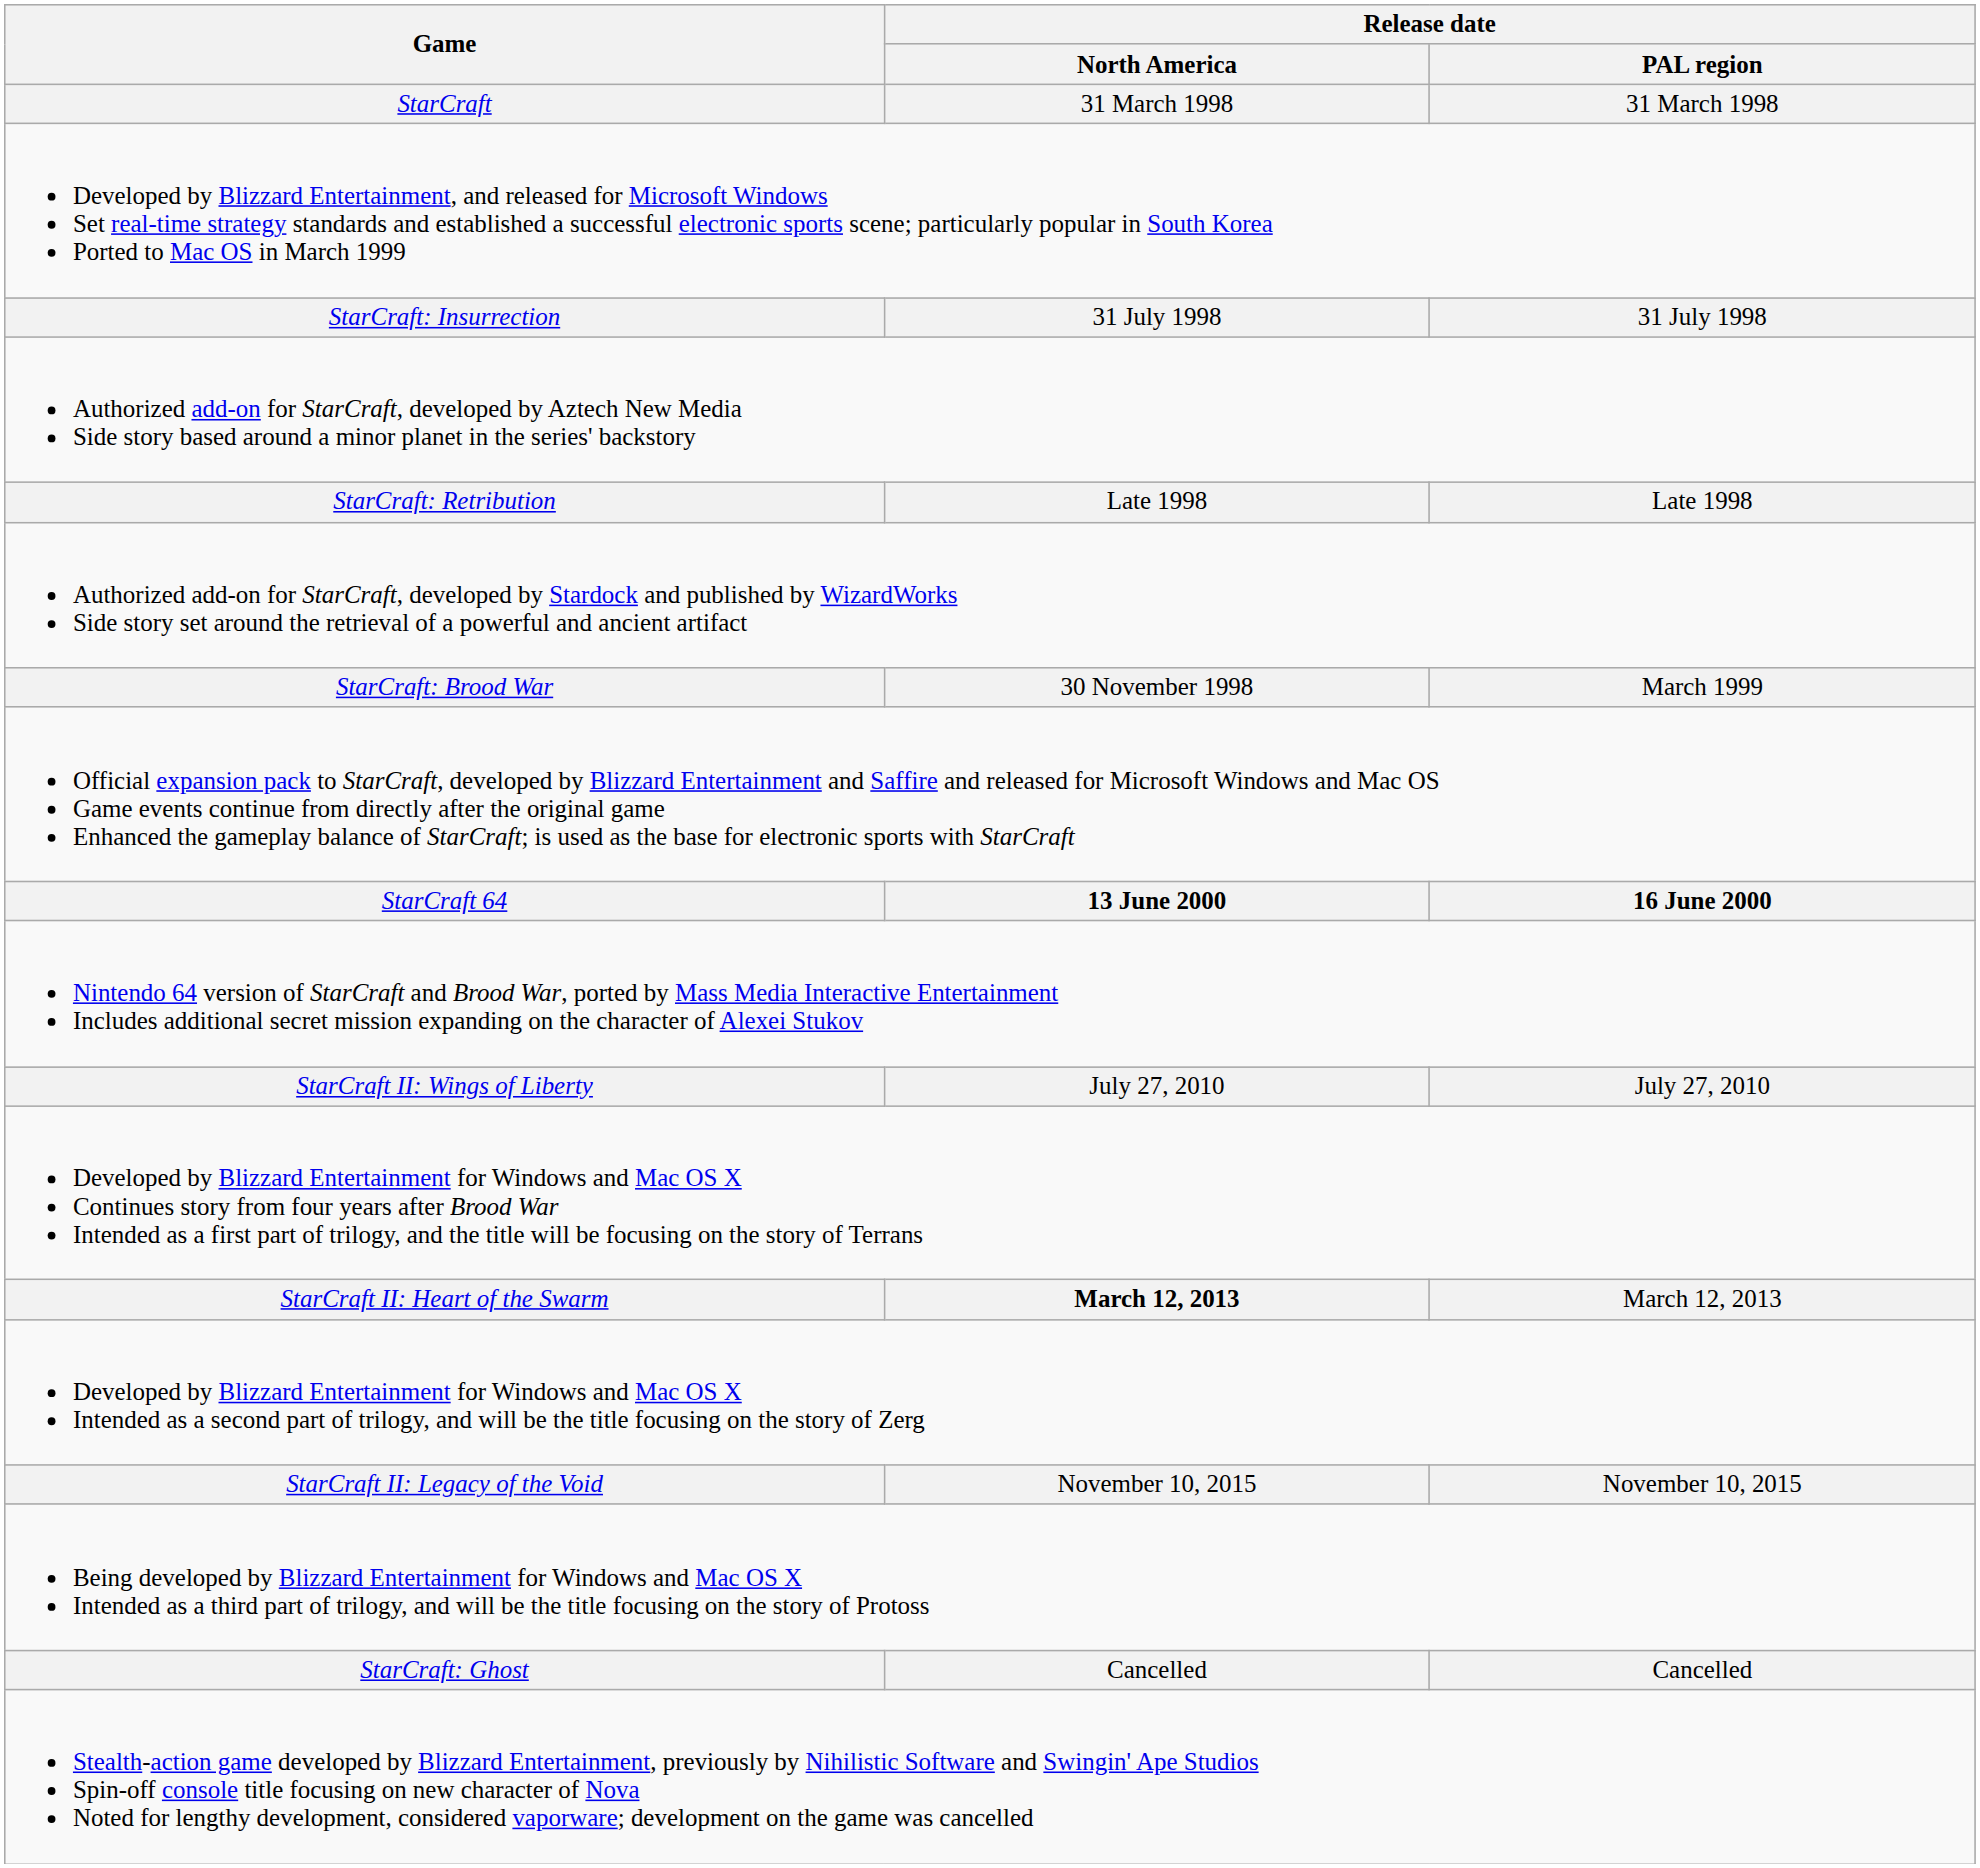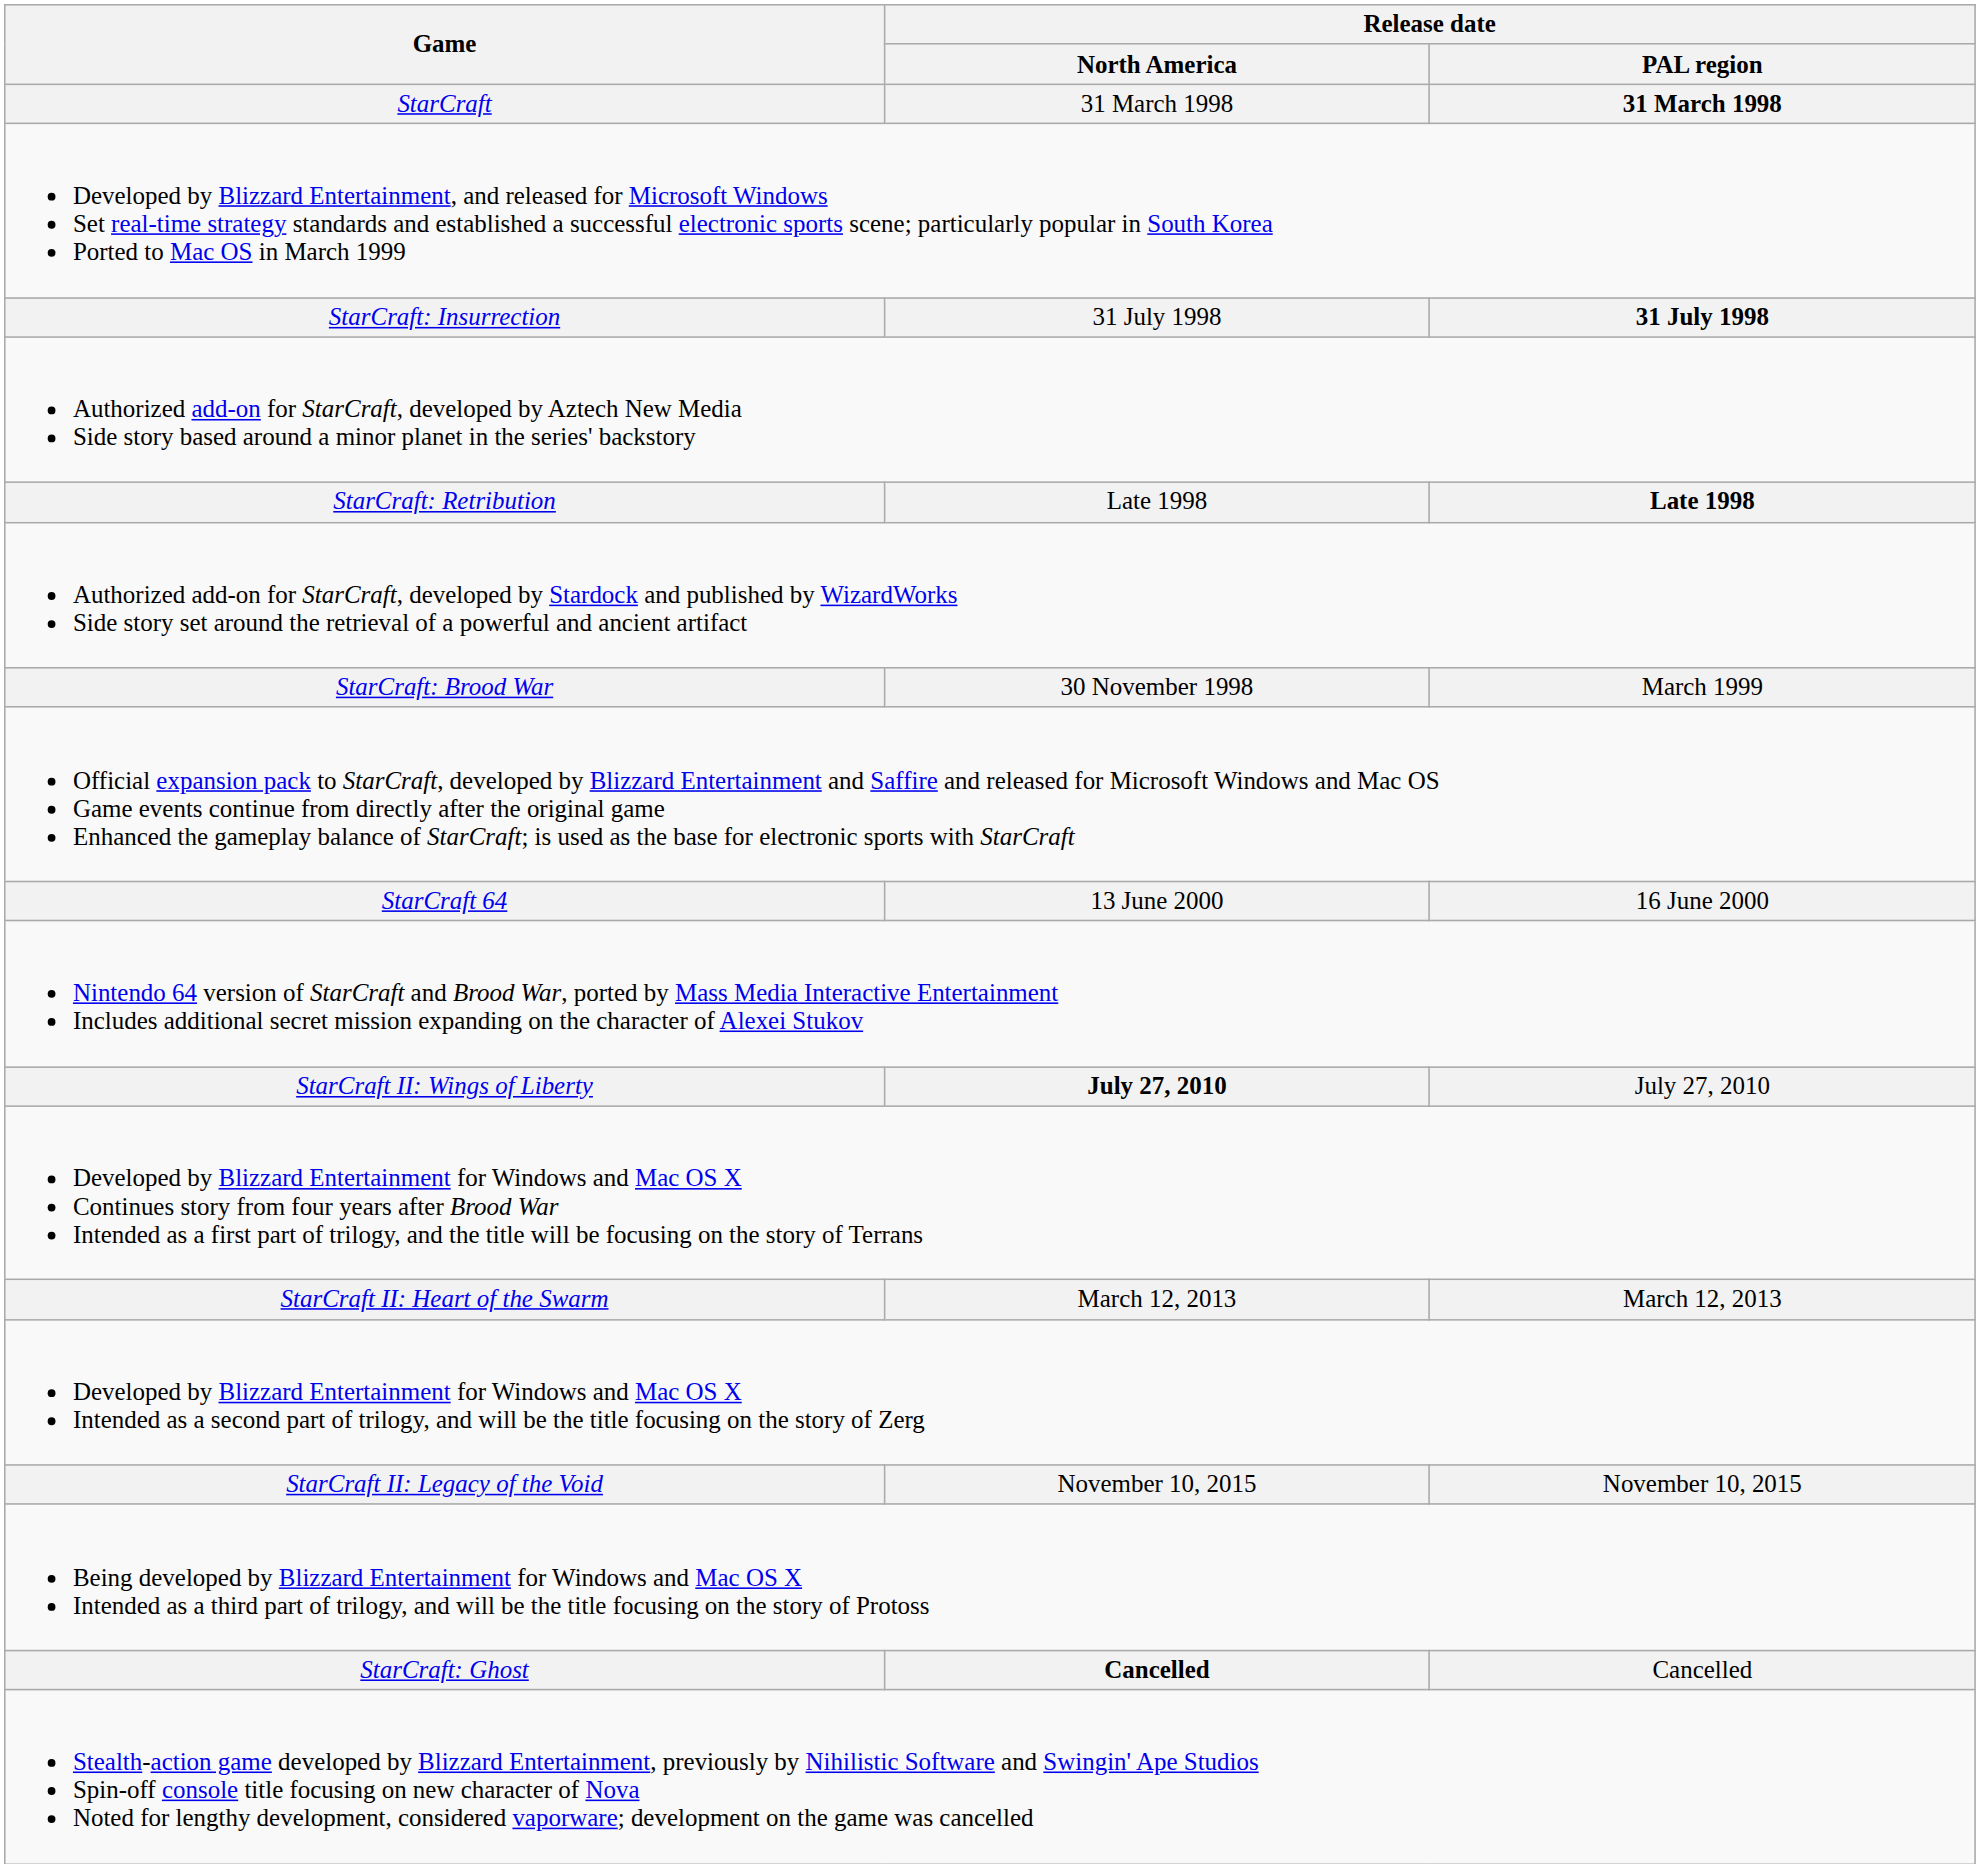StarCraft | Release date / PAL region: normal -> bold
StarCraft: Insurrection | Release date / PAL region: normal -> bold
StarCraft: Retribution | Release date / PAL region: normal -> bold
StarCraft 64 | Release date / North America: bold -> normal
StarCraft 64 | Release date / PAL region: bold -> normal
StarCraft II: Wings of Liberty | Release date / North America: normal -> bold
StarCraft II: Heart of the Swarm | Release date / North America: bold -> normal
StarCraft: Ghost | Release date / North America: normal -> bold
